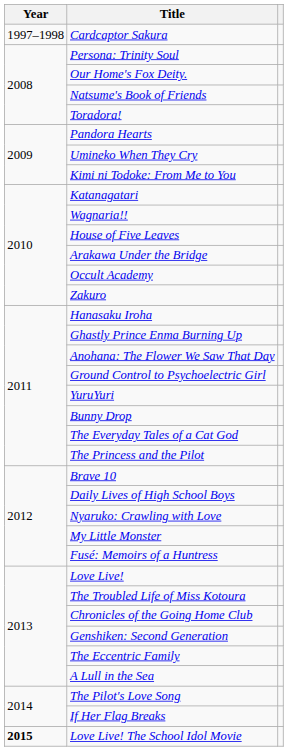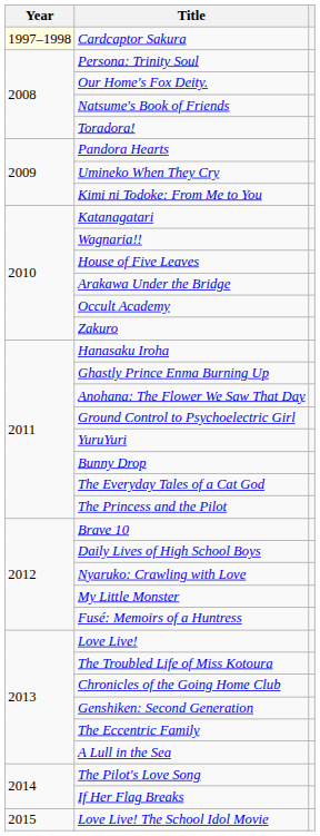Cardcaptor Sakura | Year: no background -> lightyellow background
Love Live! The School Idol Movie | Year: bold -> normal
